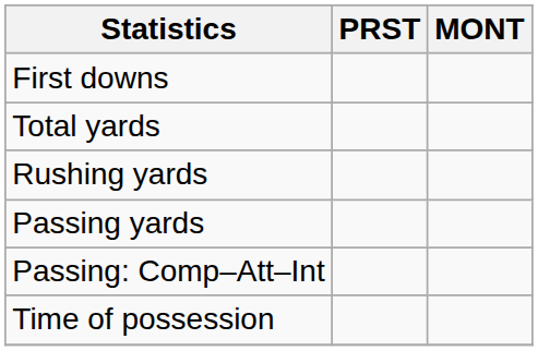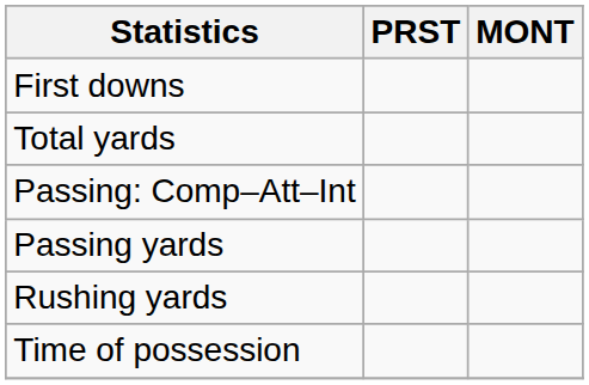rows swapped: Rushing yards <-> Passing: Comp–Att–Int
